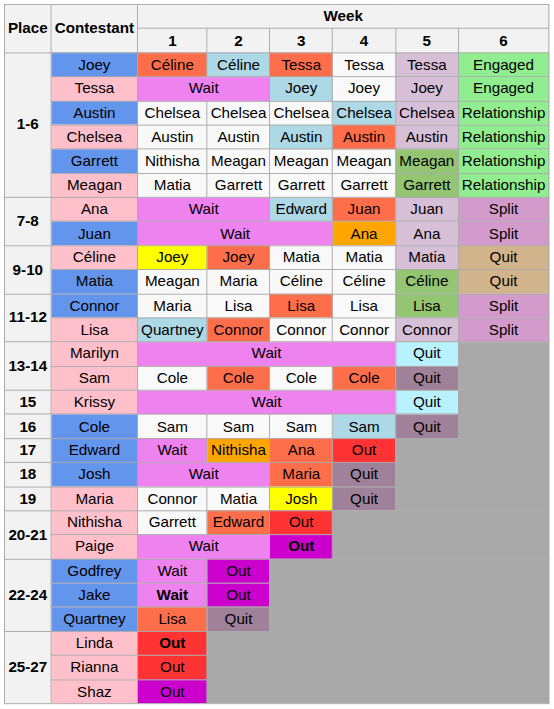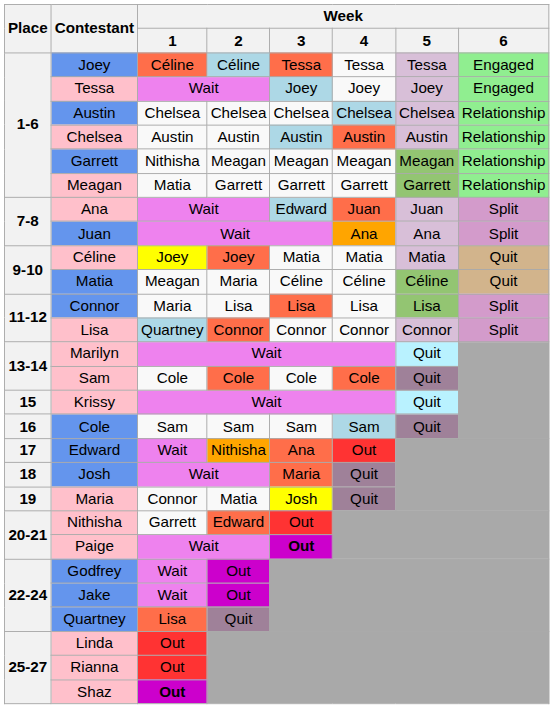Jake | Week / 1: bold -> normal
Linda | Week / 1: bold -> normal
Shaz | Week / 1: normal -> bold
